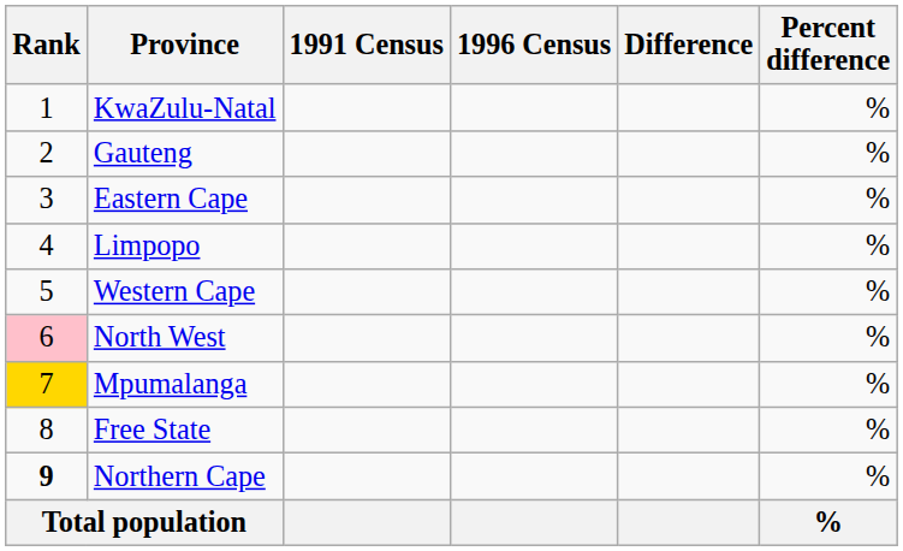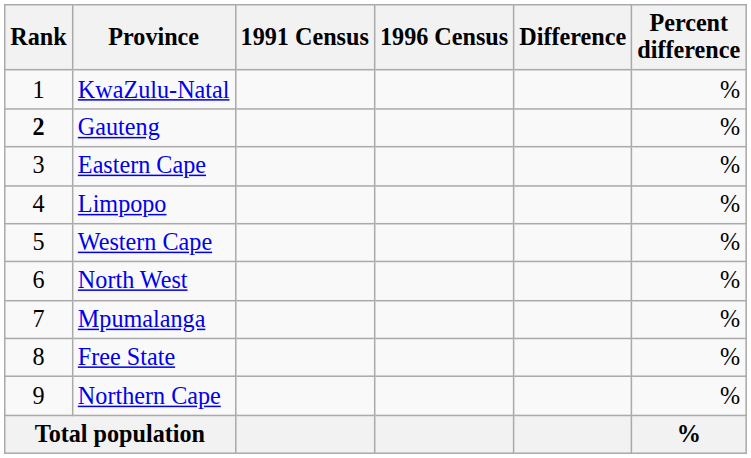Gauteng | Rank: normal -> bold
North West | Rank: pink background -> no background
Mpumalanga | Rank: gold background -> no background
Northern Cape | Rank: bold -> normal
